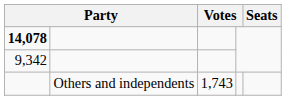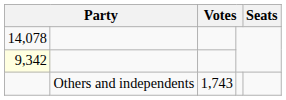14,078 | column 1: bold -> normal
9,342 | column 1: no background -> lightyellow background
